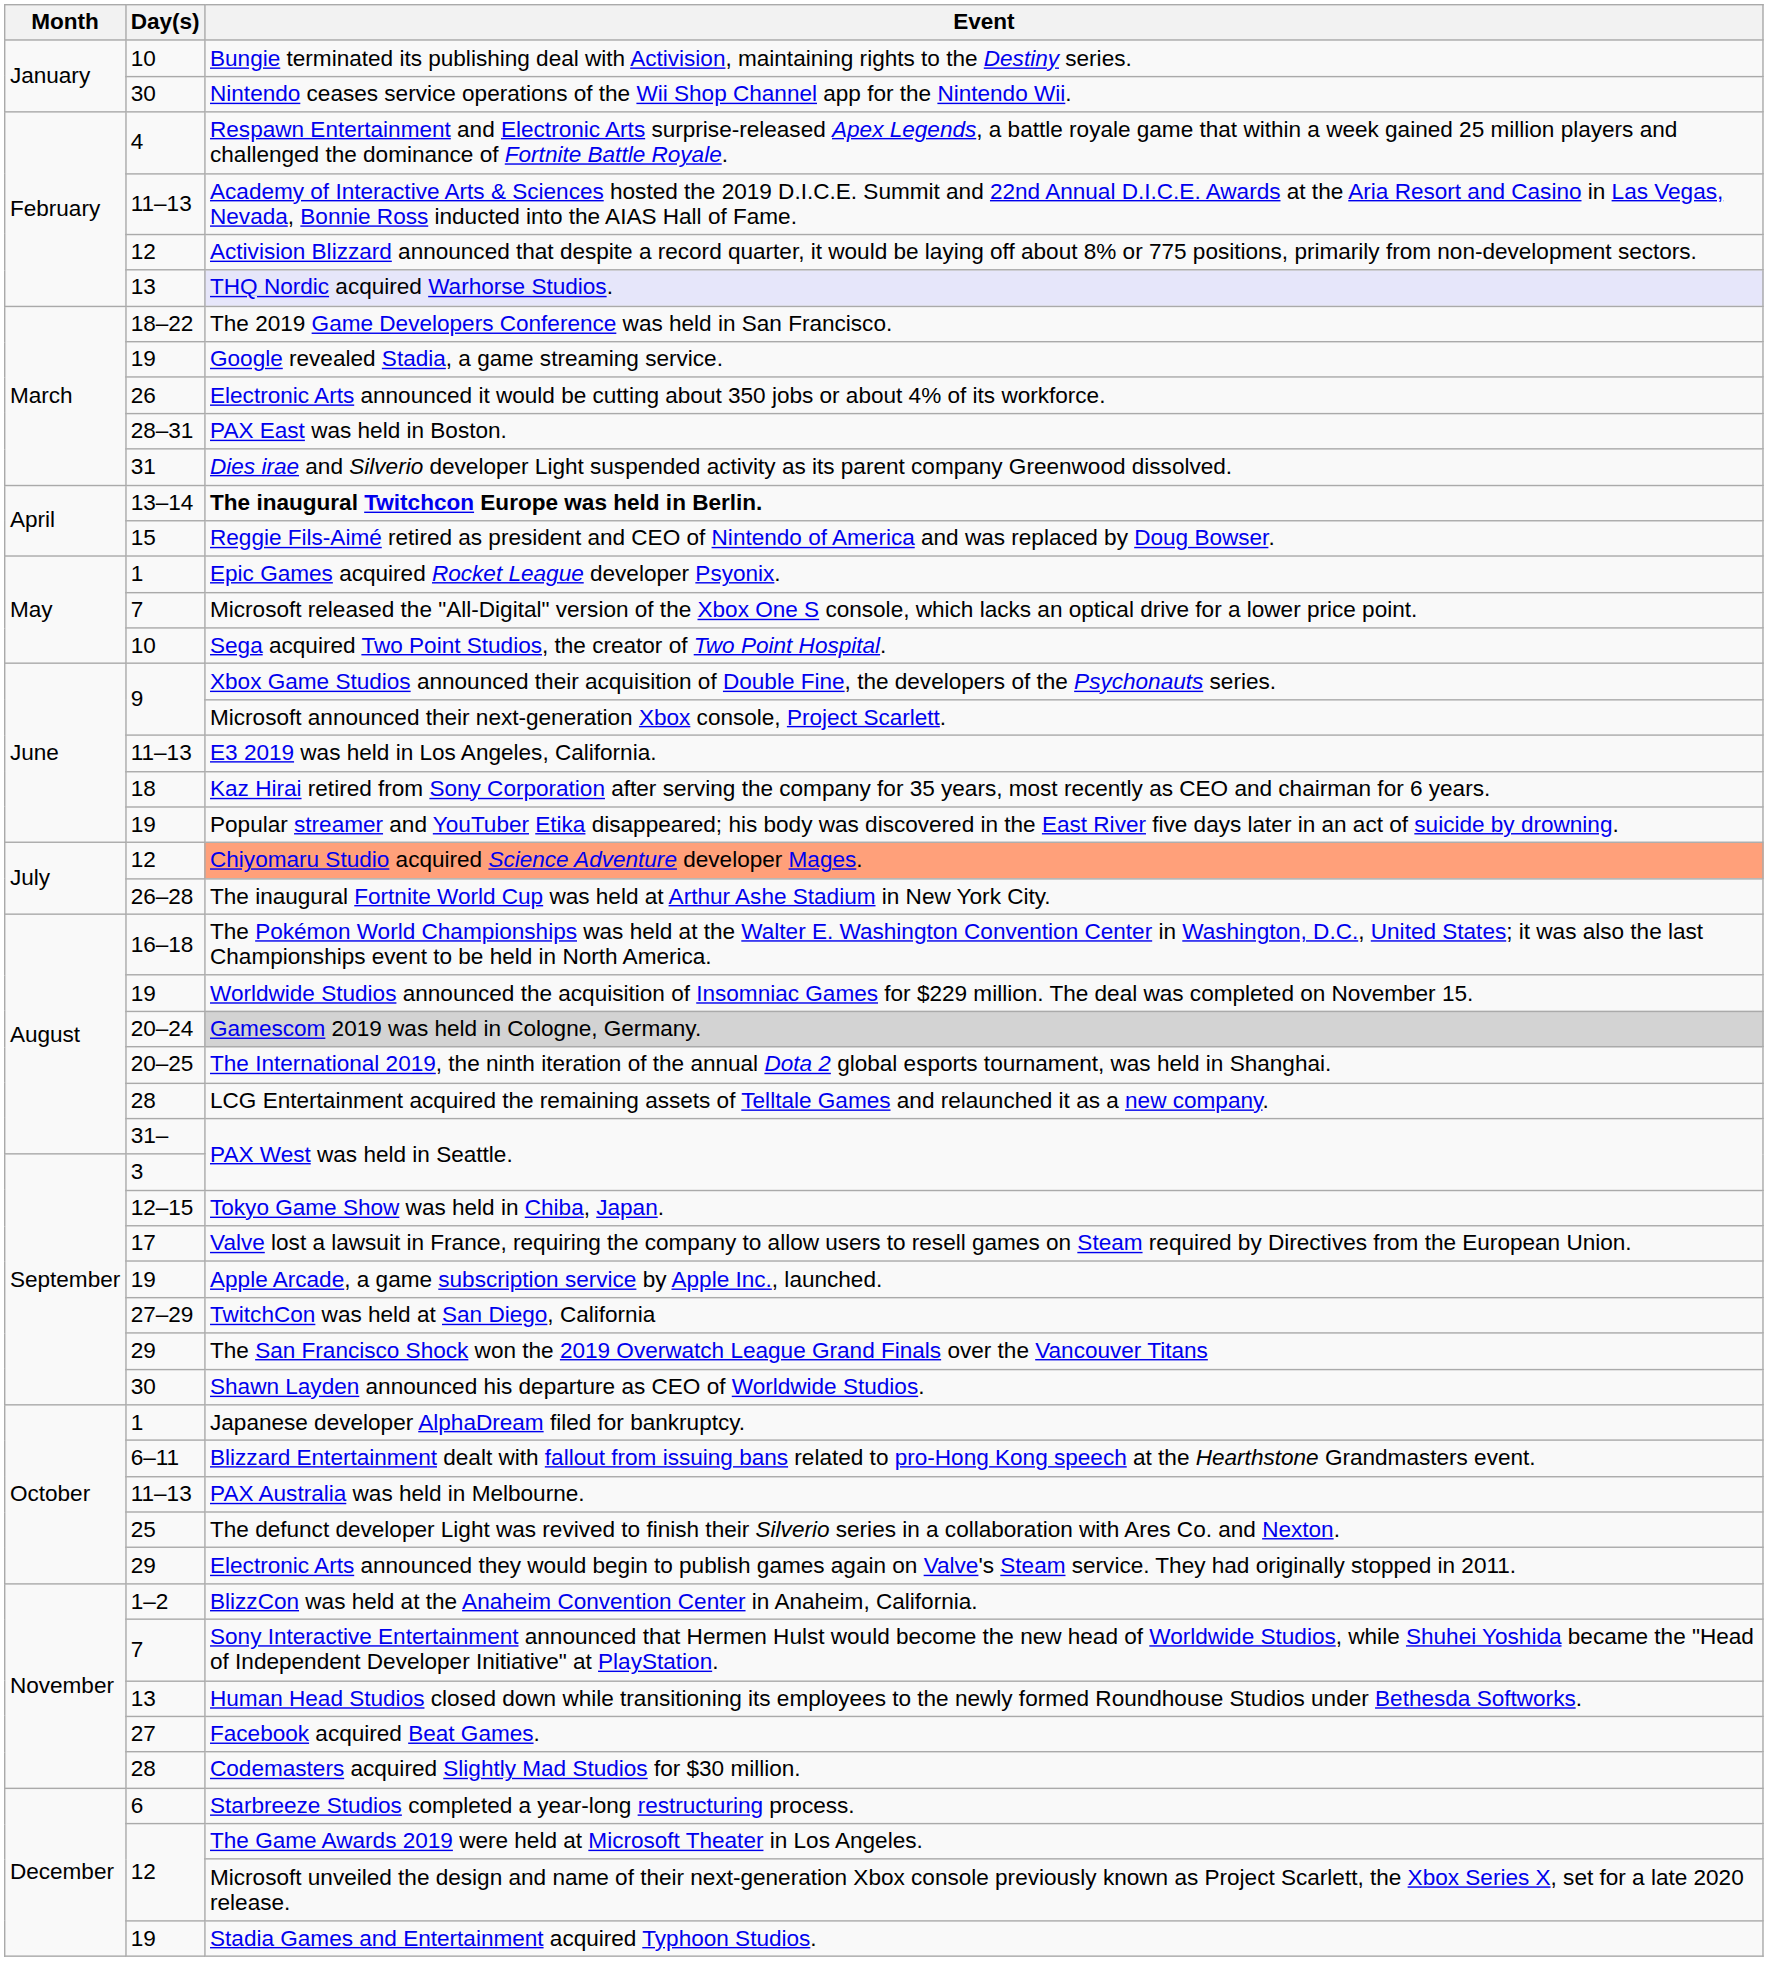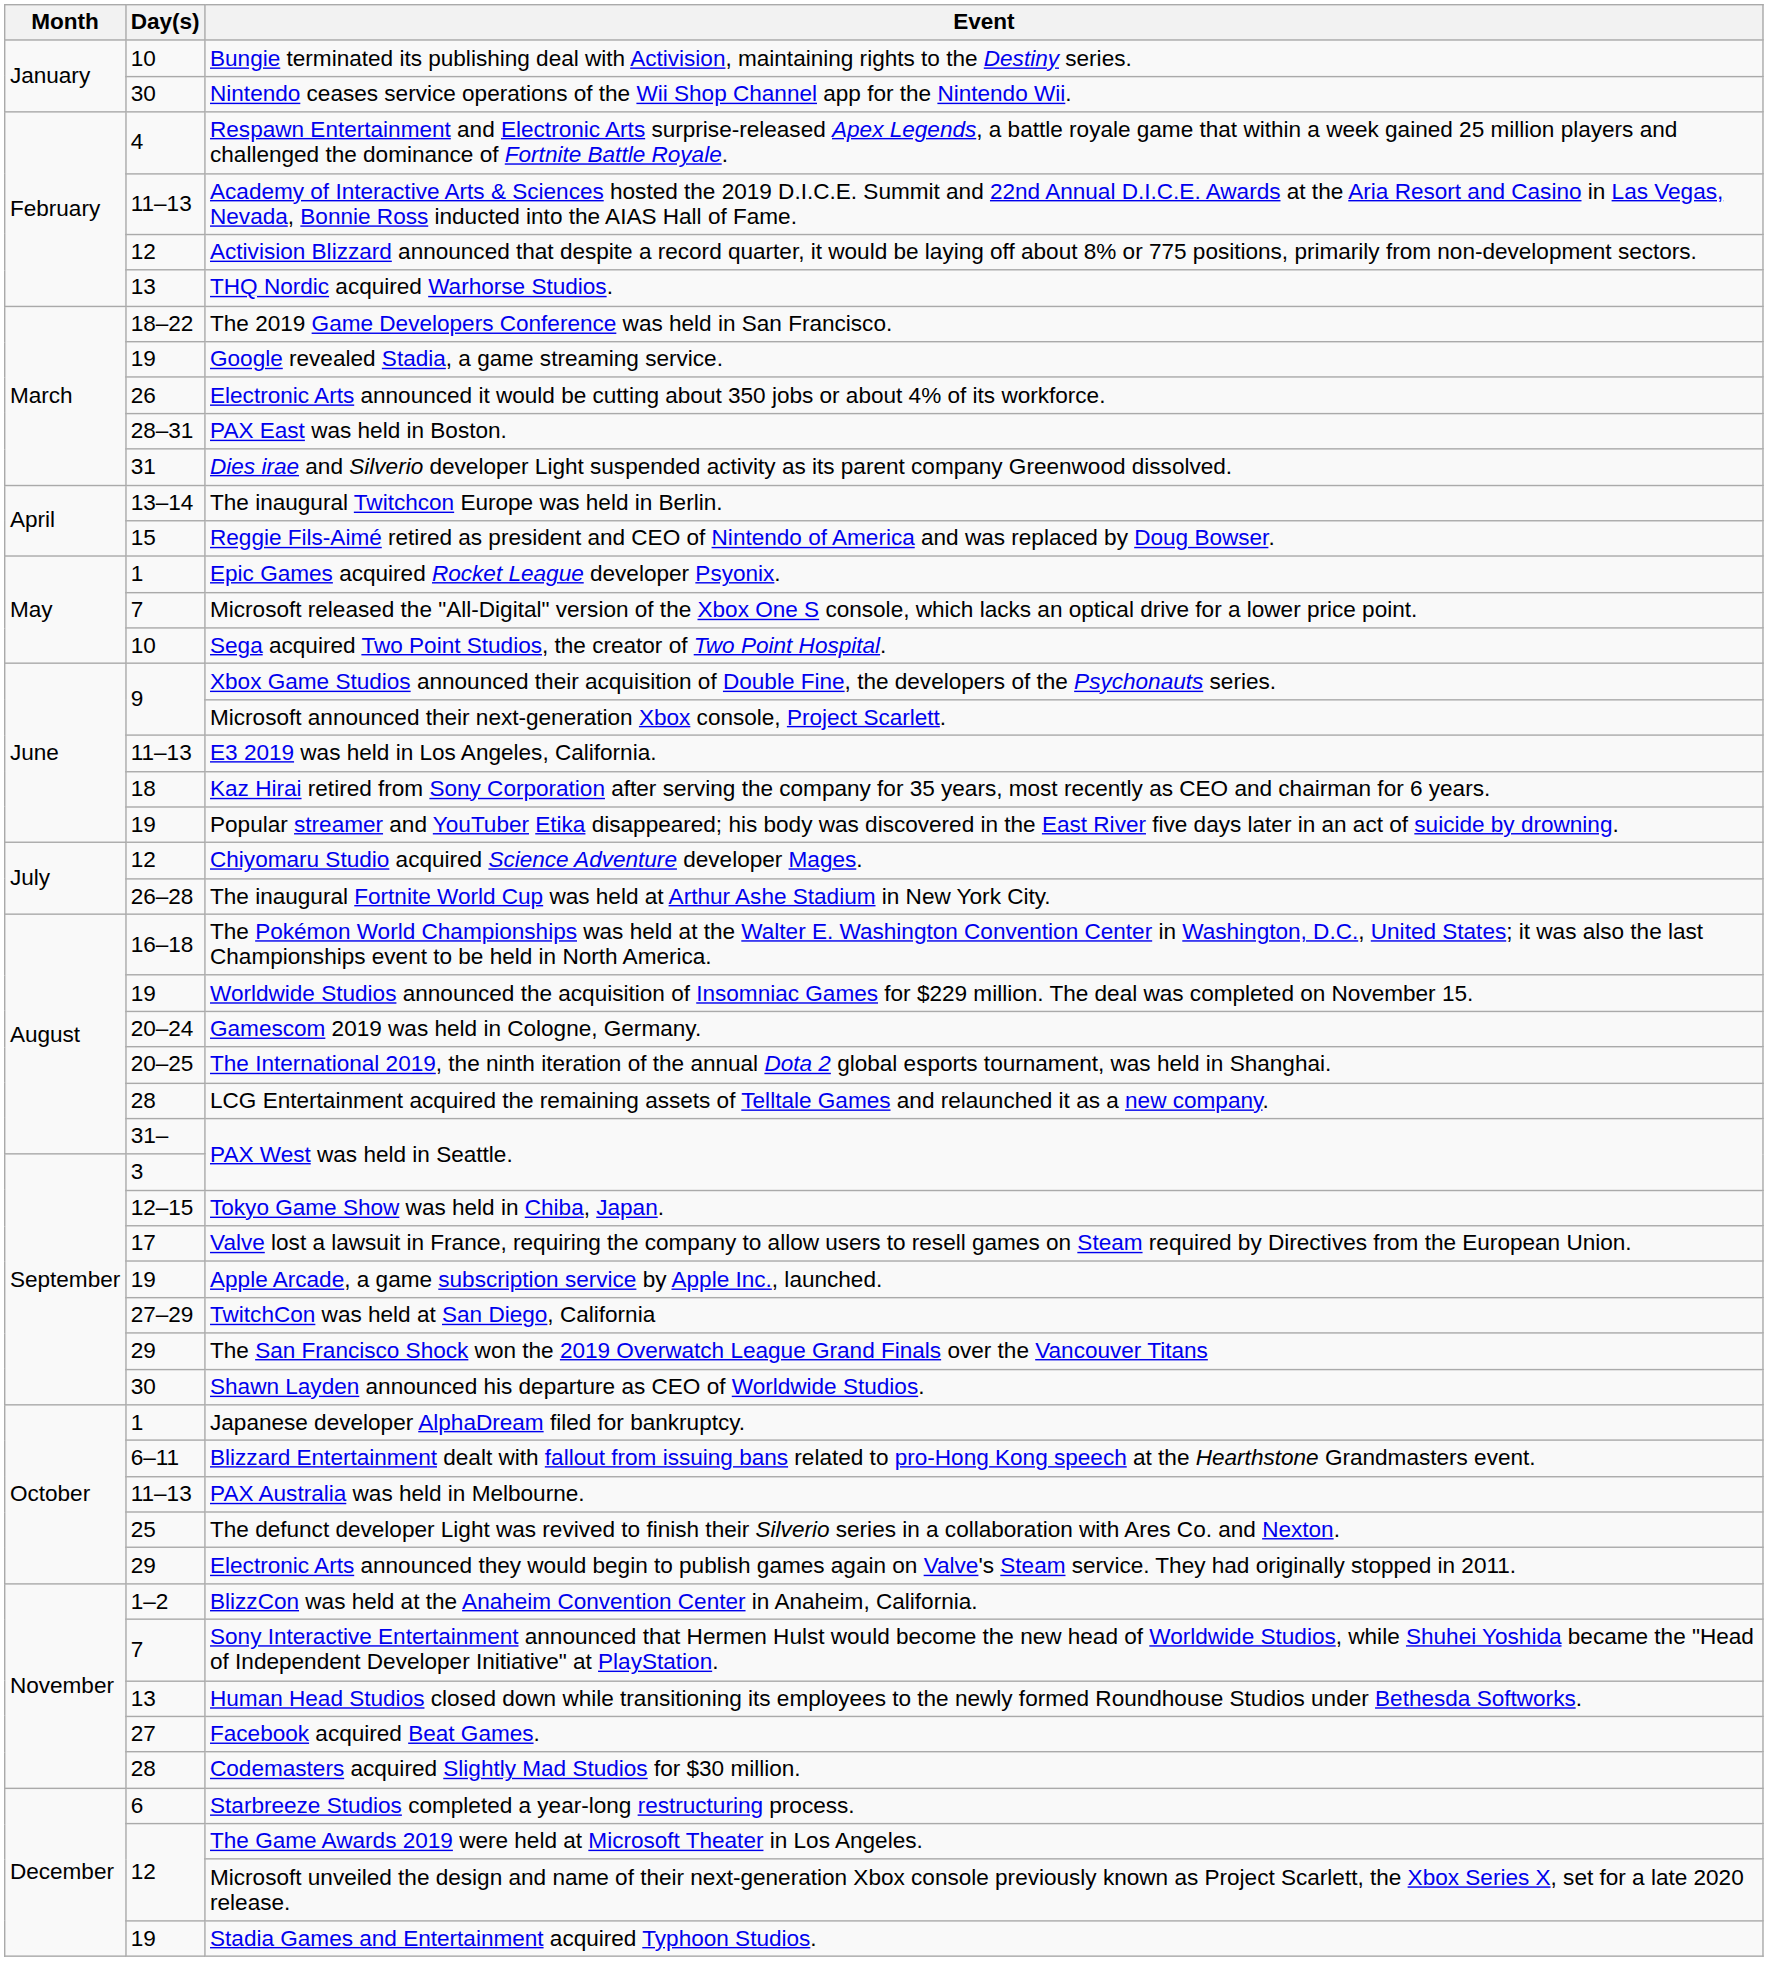THQ Nordic acquired Warhorse Studios. | Event: lavender background -> no background
The inaugural Twitchcon Europe was held in Berlin. | Event: bold -> normal
Chiyomaru Studio acquired Science Adventure developer Mages. | Event: lightsalmon background -> no background
Gamescom 2019 was held in Cologne, Germany. | Event: lightgrey background -> no background
